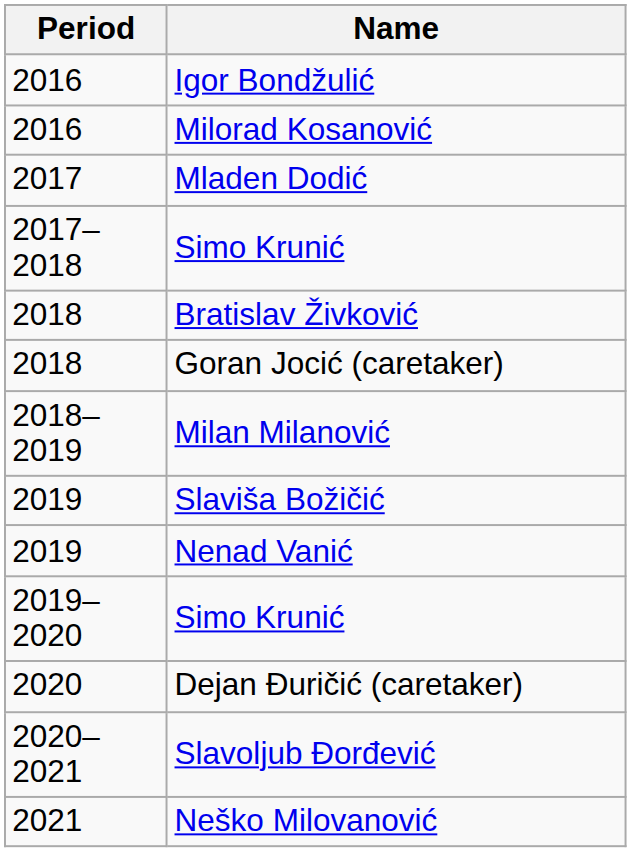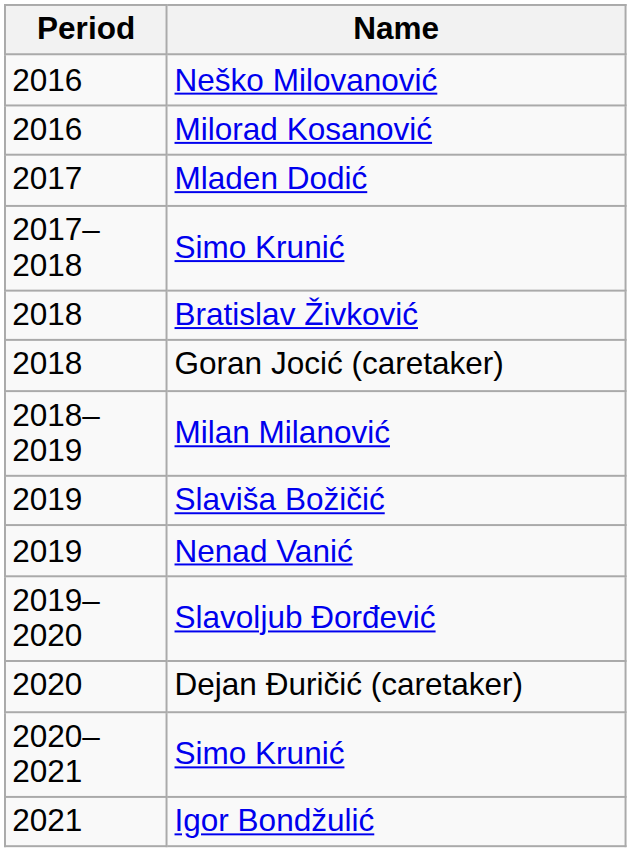row 2 | Name: Igor Bondžulić -> Neško Milovanović
row 11 | Name: Simo Krunić -> Slavoljub Đorđević
row 13 | Name: Slavoljub Đorđević -> Simo Krunić
row 14 | Name: Neško Milovanović -> Igor Bondžulić
